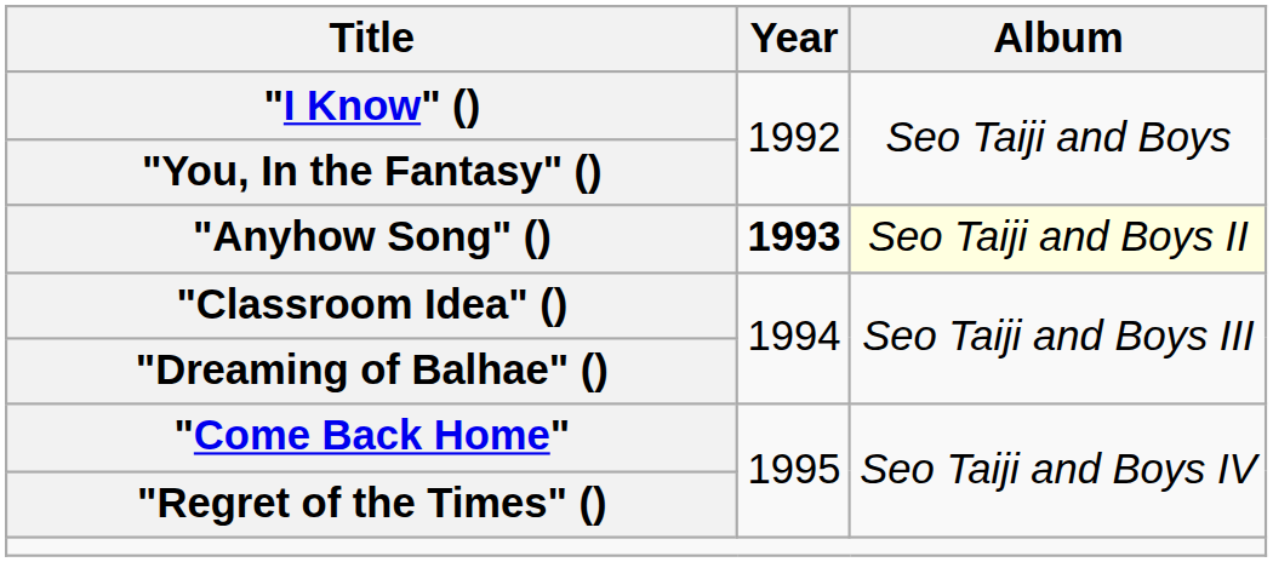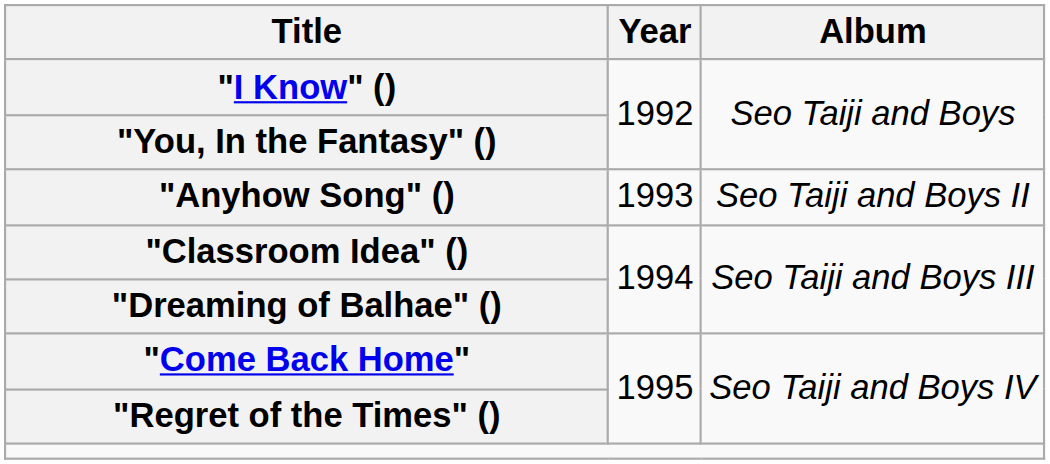"Anyhow Song" () | Year: bold -> normal
"Anyhow Song" () | Album: lightyellow background -> no background
